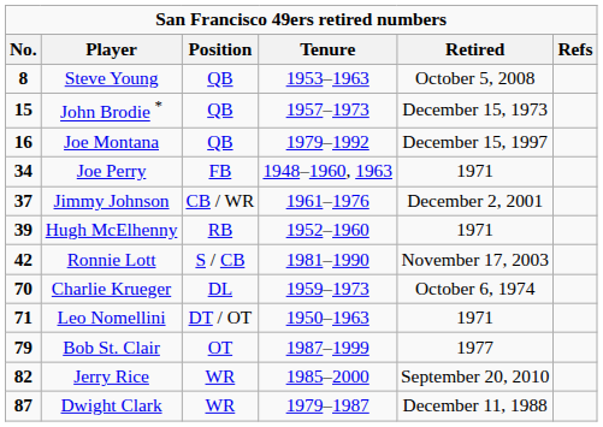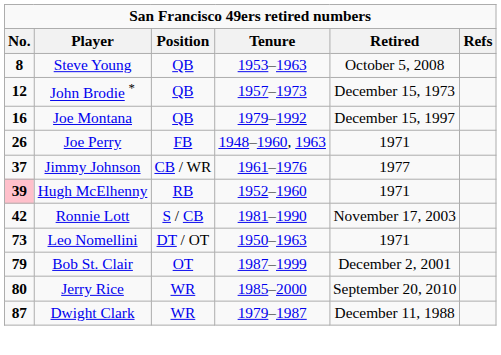John Brodie * | No.: 15 -> 12
Joe Perry | No.: 34 -> 26
Jimmy Johnson | Retired: December 2, 2001 -> 1977
Hugh McElhenny | No.: no background -> pink background
- row: 70 | Charlie Krueger | DL | 1959–1973 | October 6, 1974
Leo Nomellini | No.: 71 -> 73
Bob St. Clair | Retired: 1977 -> December 2, 2001
Jerry Rice | No.: 82 -> 80
